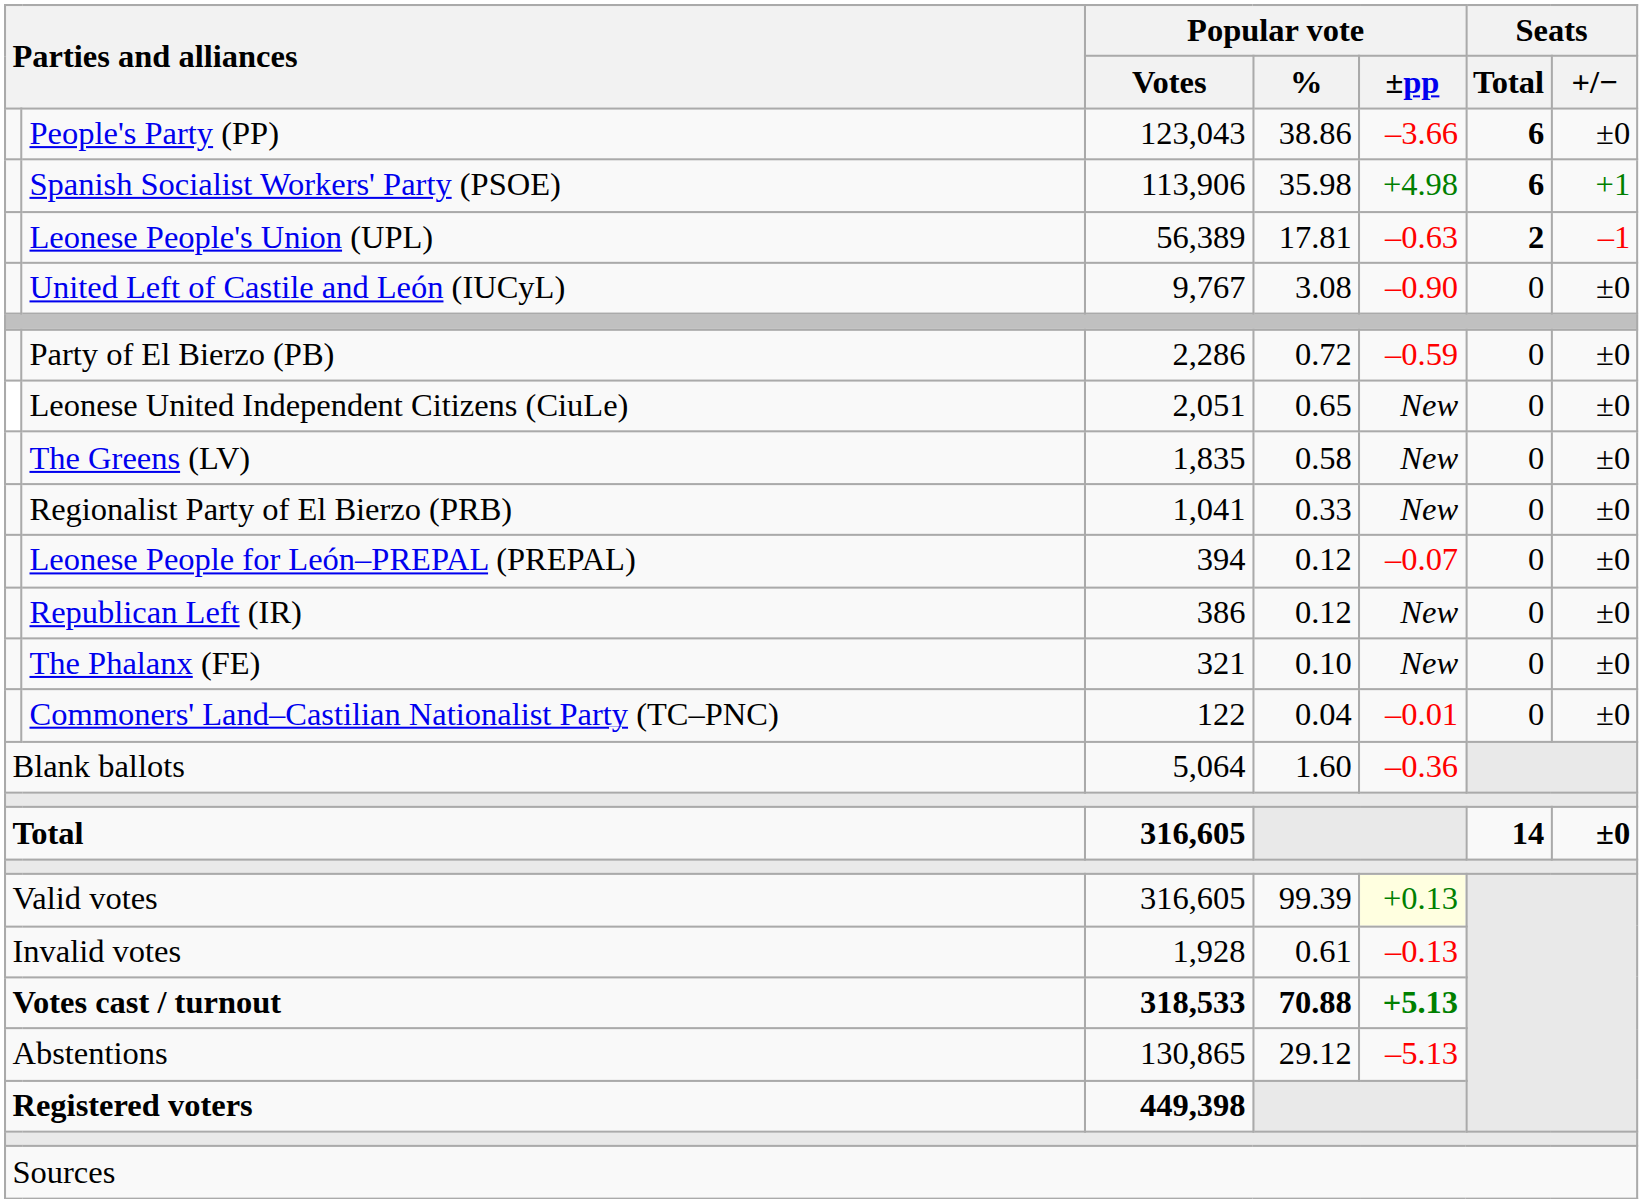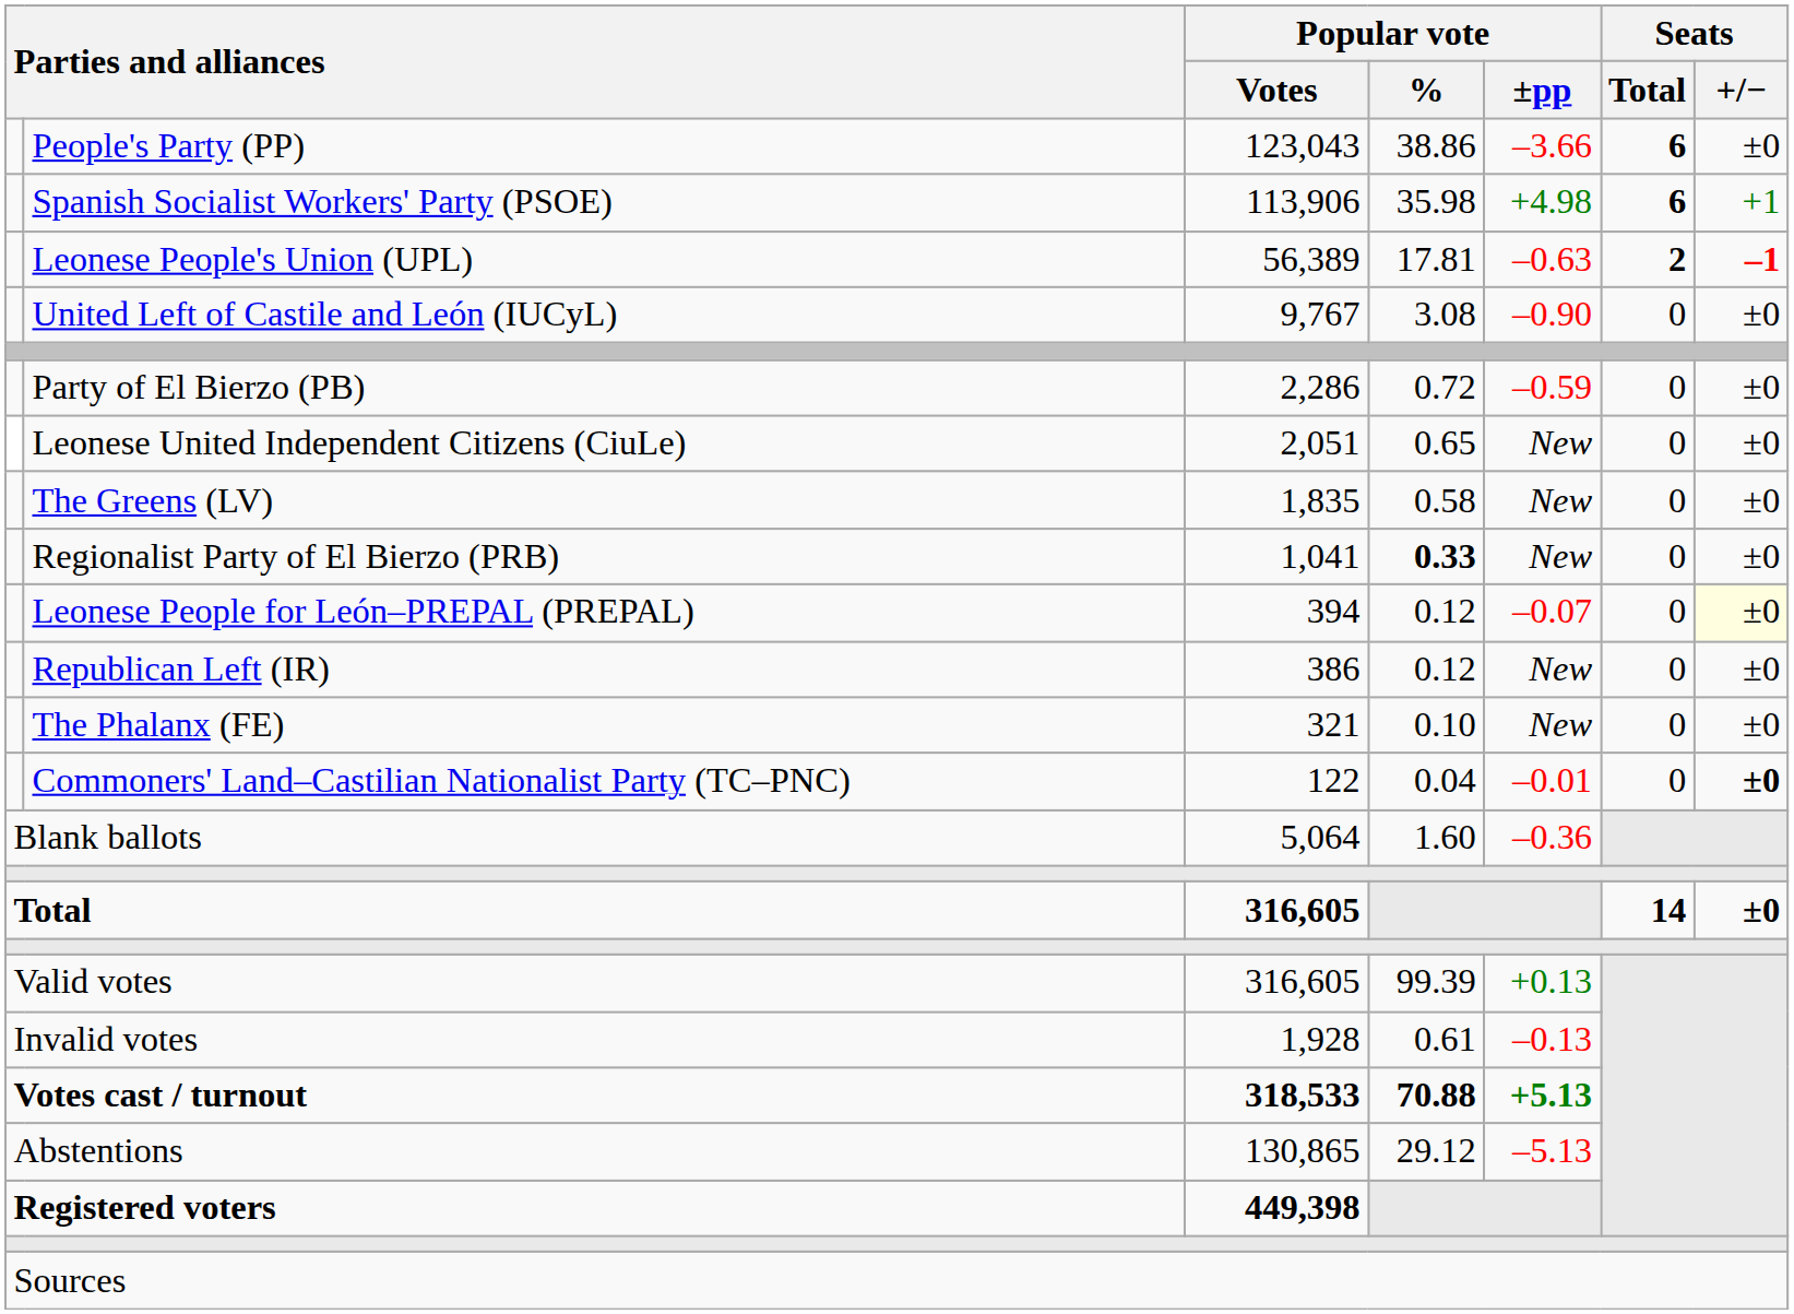Leonese People's Union (UPL) | Seats / +/−: normal -> bold
Regionalist Party of El Bierzo (PRB) | Popular vote / %: normal -> bold
Leonese People for León–PREPAL (PREPAL) | Seats / +/−: no background -> lightyellow background
Commoners' Land–Castilian Nationalist Party (TC–PNC) | Seats / +/−: normal -> bold
Valid votes | Popular vote / ±pp: lightyellow background -> no background
